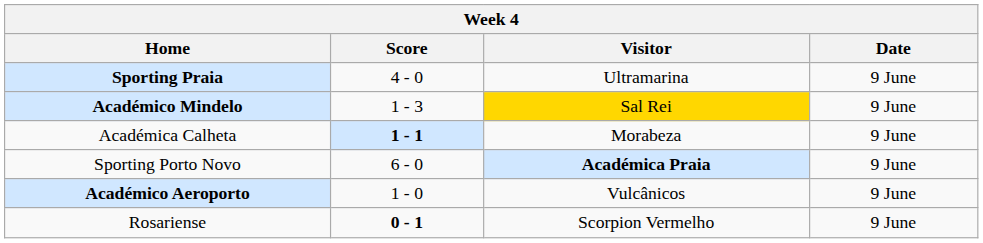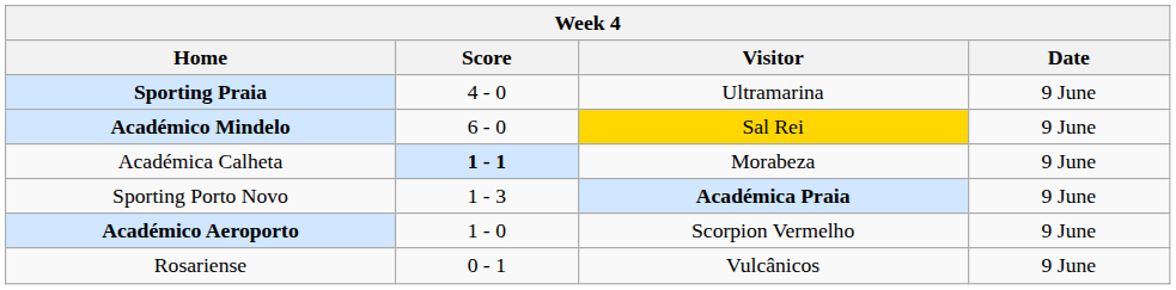Académico Mindelo | Score: 1 - 3 -> 6 - 0
Sporting Porto Novo | Score: 6 - 0 -> 1 - 3
Académico Aeroporto | Visitor: Vulcânicos -> Scorpion Vermelho
Rosariense | Score: bold -> normal
Rosariense | Visitor: Scorpion Vermelho -> Vulcânicos
